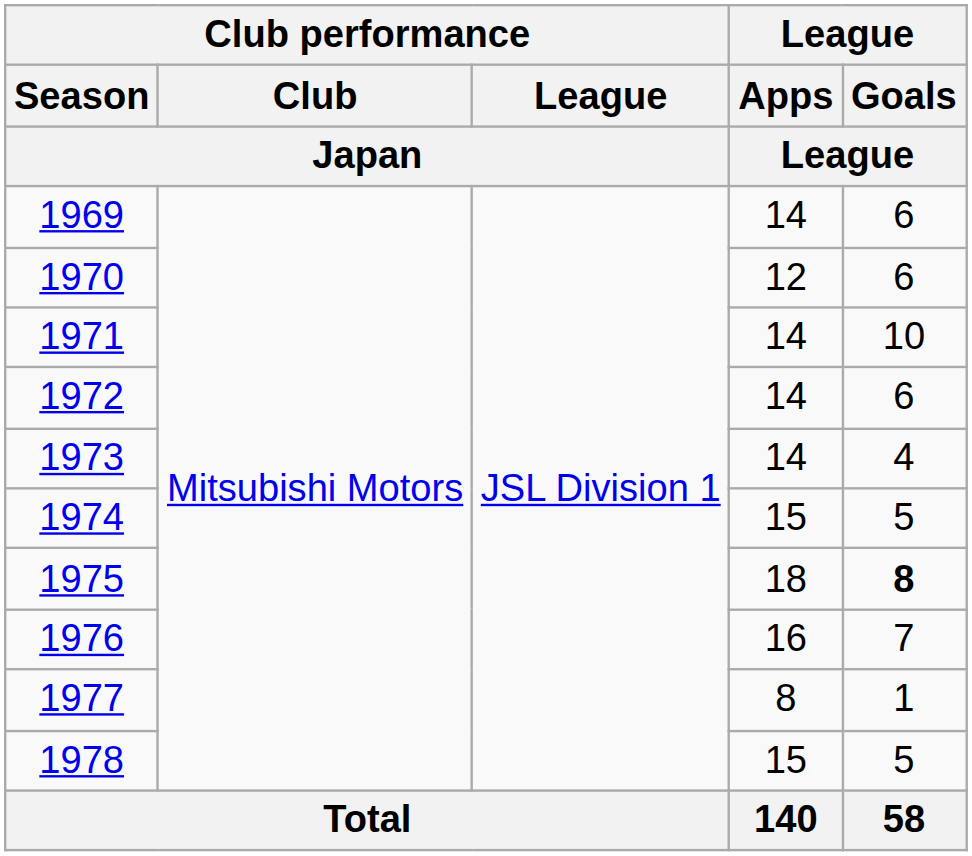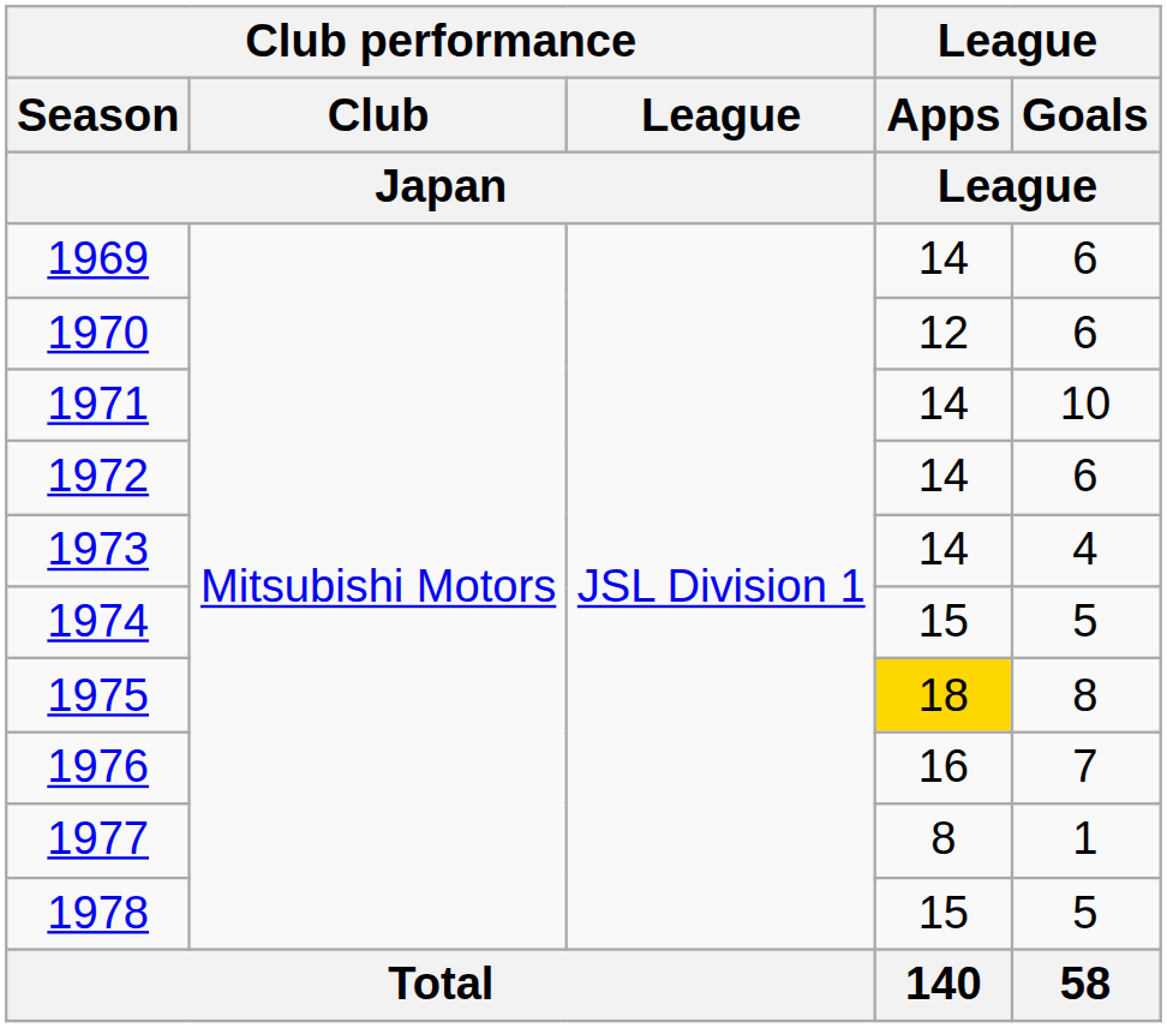1975 | League / Apps / League: no background -> gold background
1975 | League / Goals / League: bold -> normal
